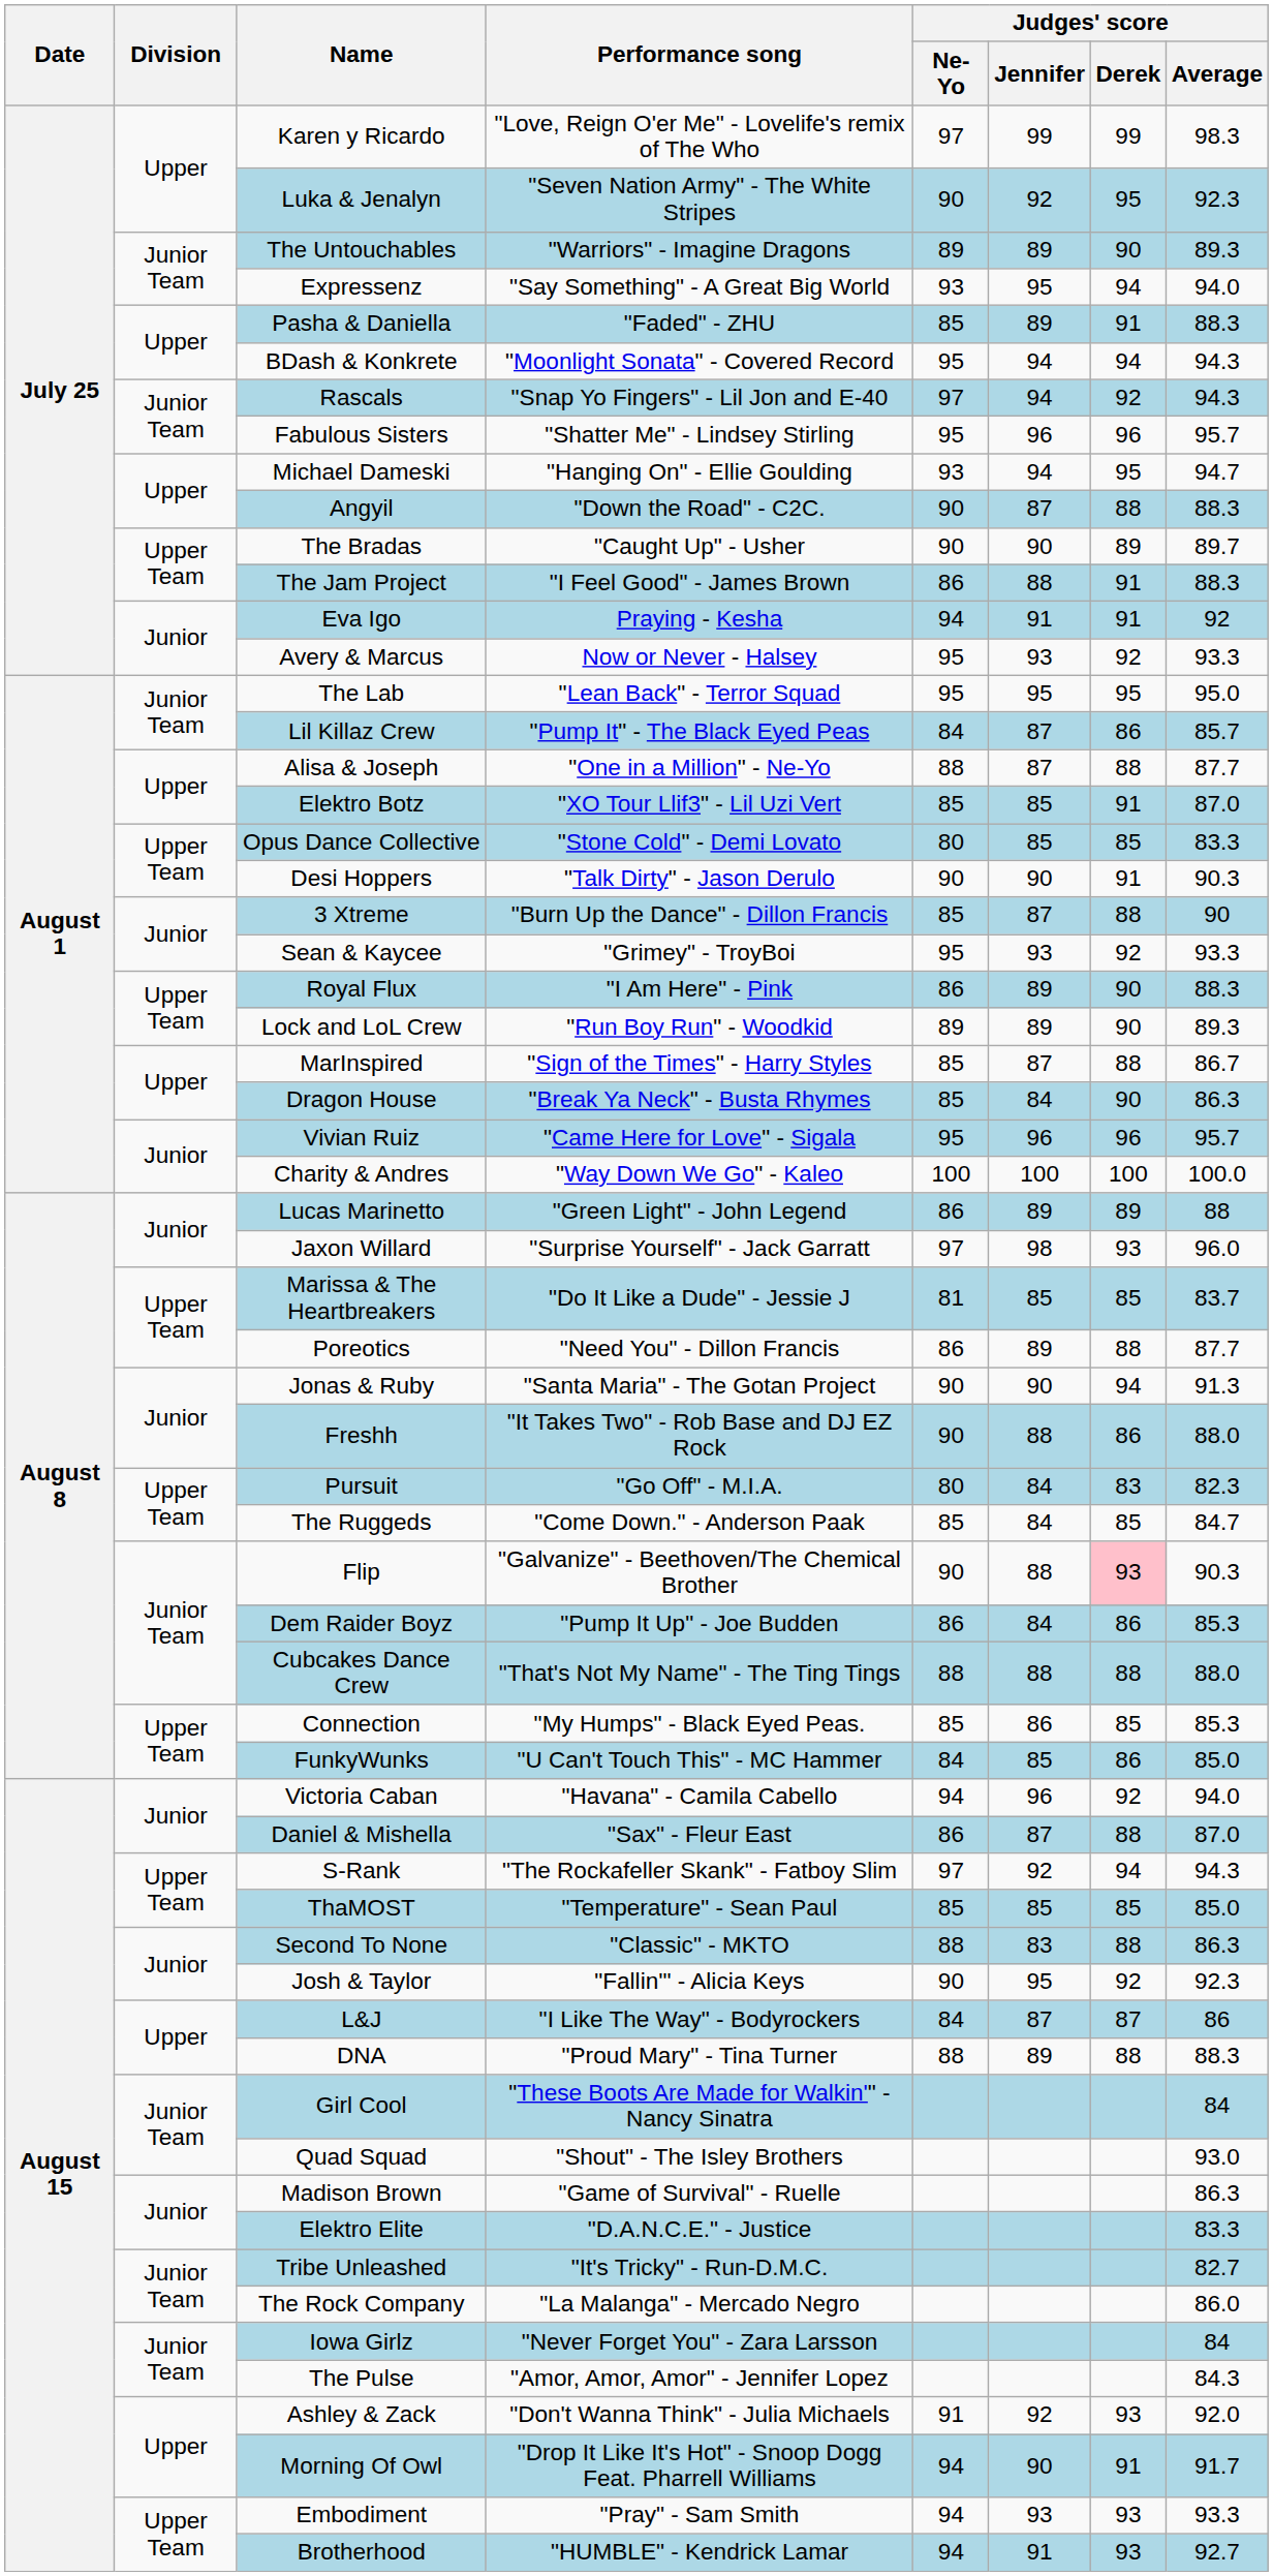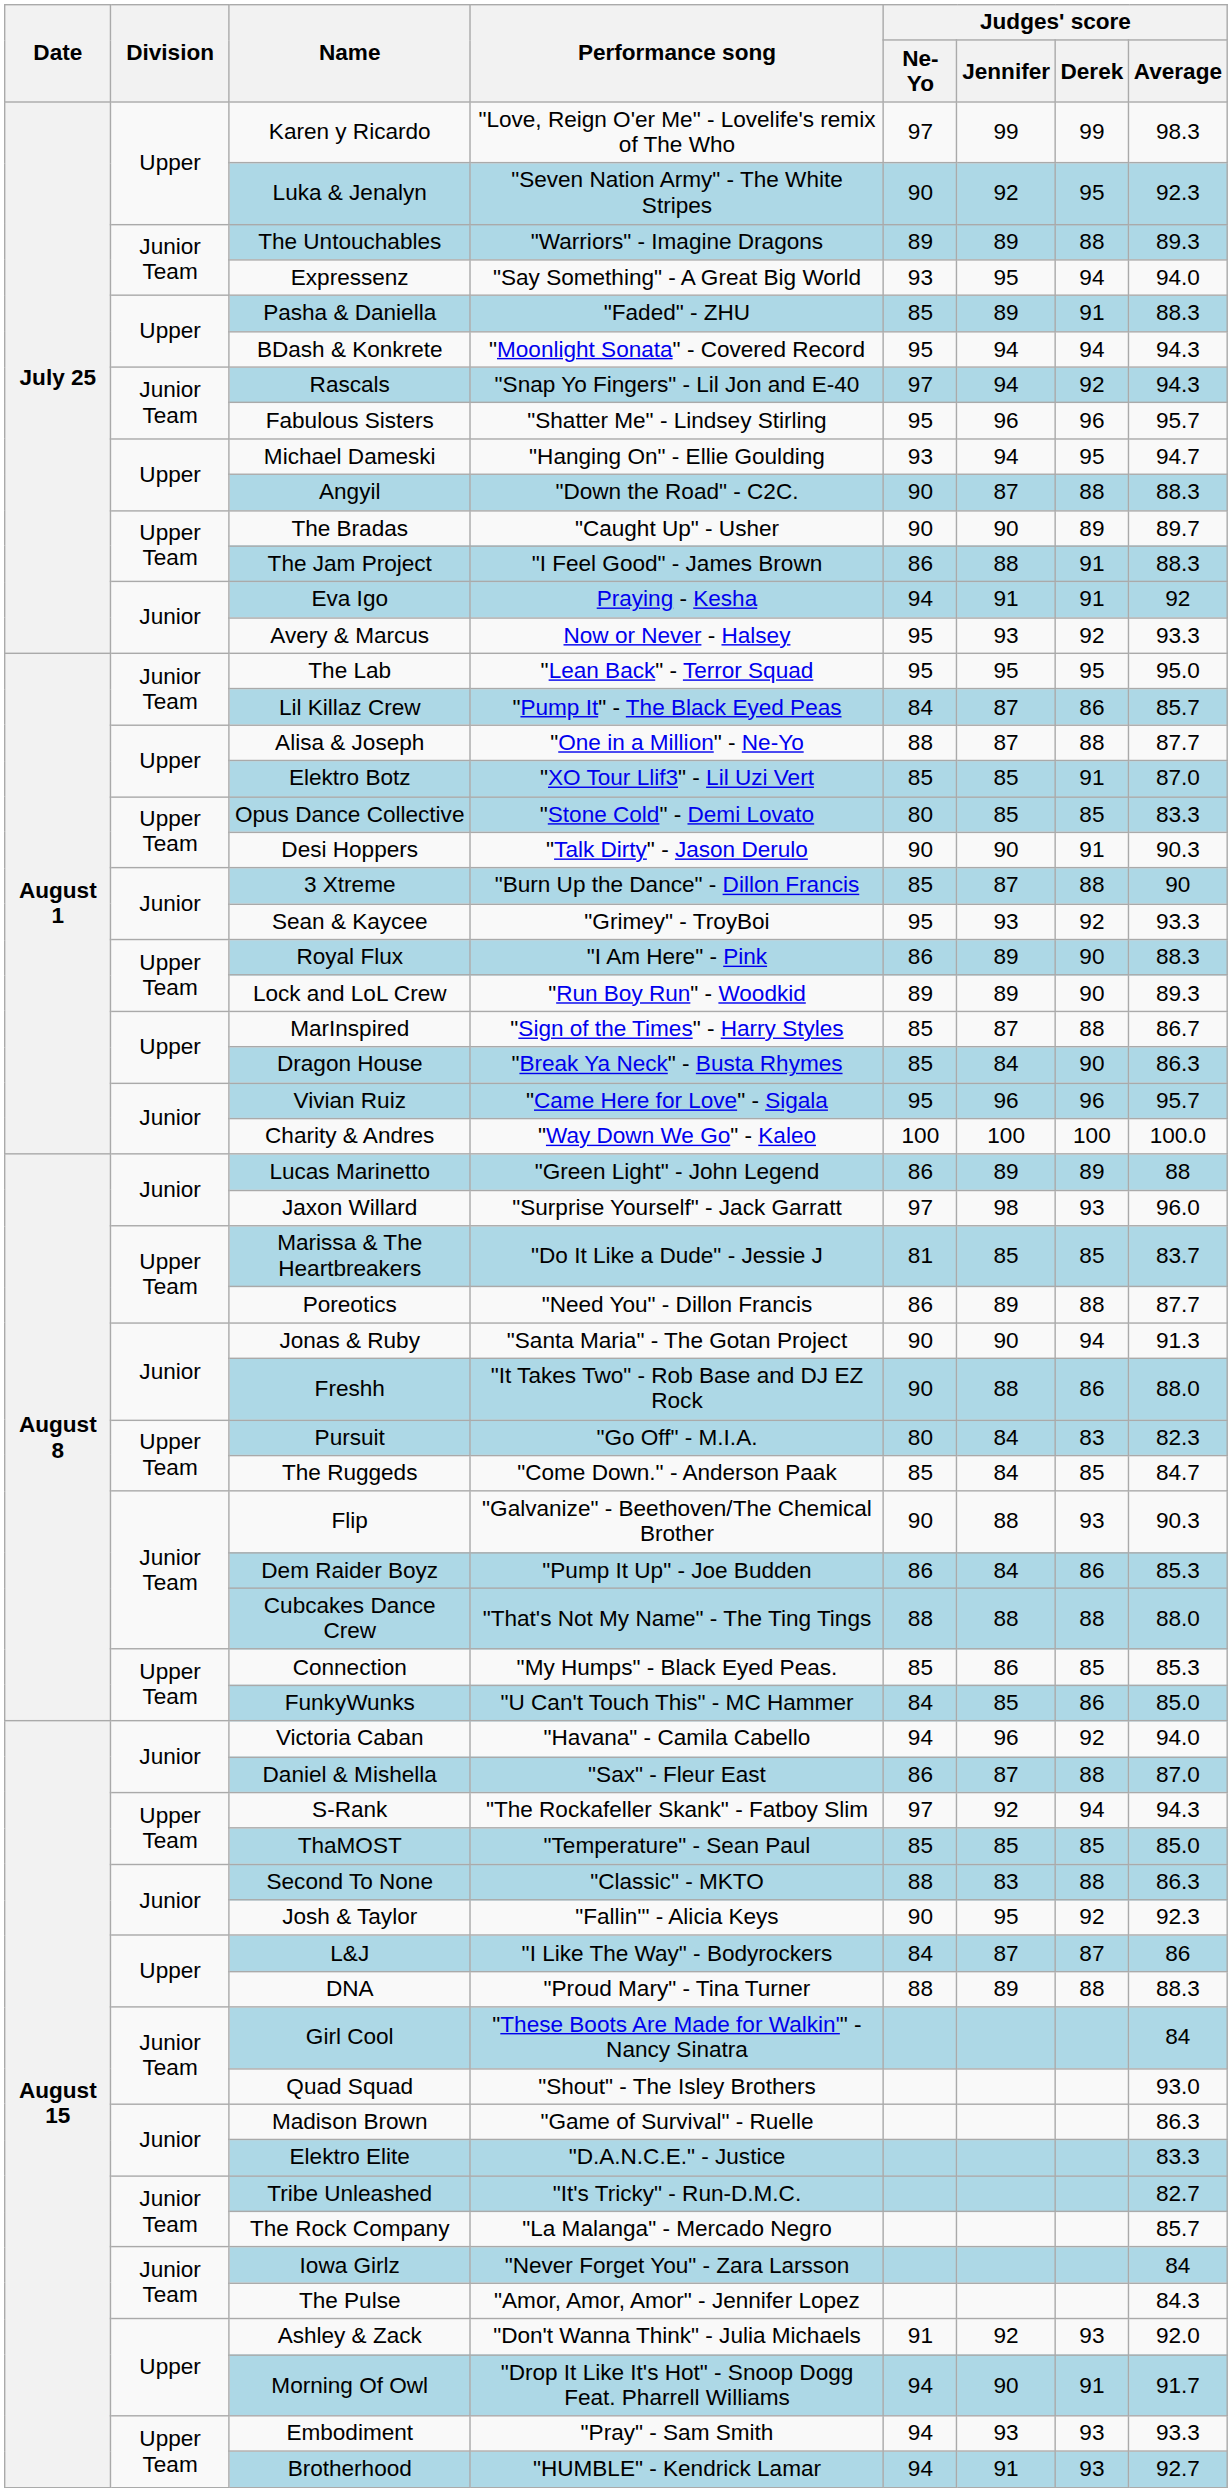The Untouchables | Judges' score / Derek: 90 -> 88
Flip | Judges' score / Derek: pink background -> no background
The Rock Company | Judges' score / Average: 86.0 -> 85.7
